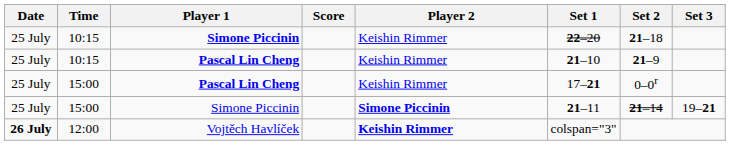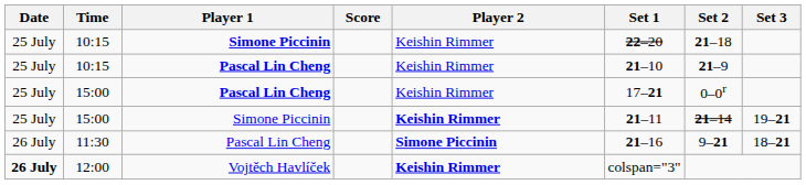15:00 / Simone Piccinin | Player 2: Simone Piccinin -> Keishin Rimmer
+ row: 26 July | 11:30 | Pascal Lin Cheng | Simone Piccinin | 21–16 | 9–21 | 18–21
